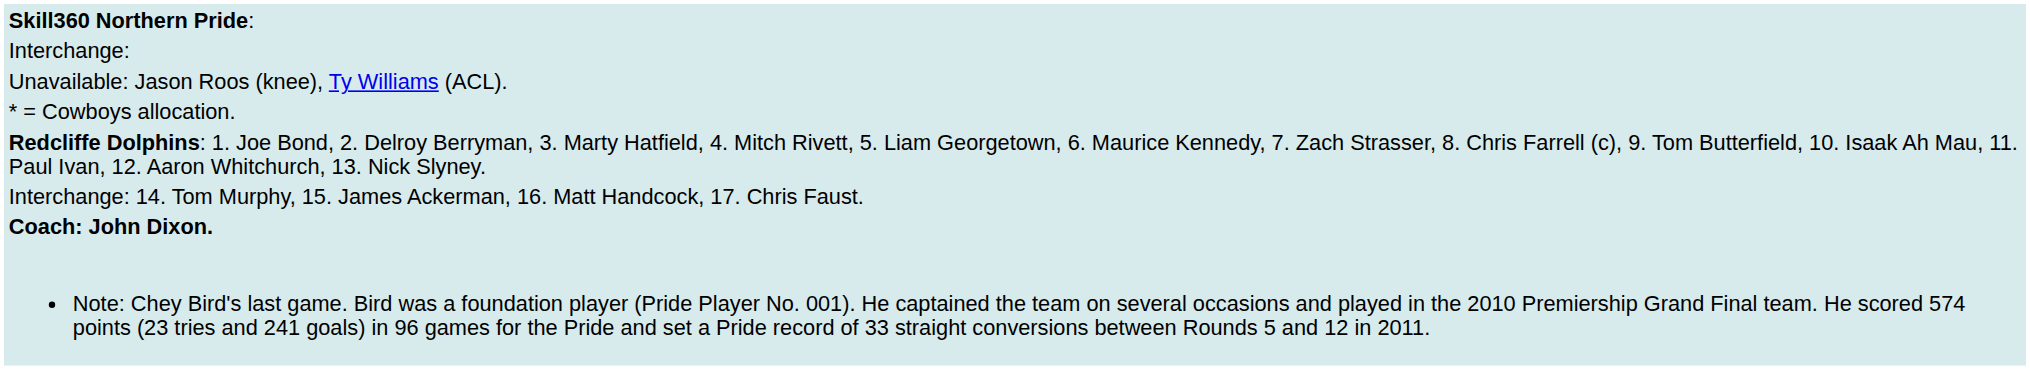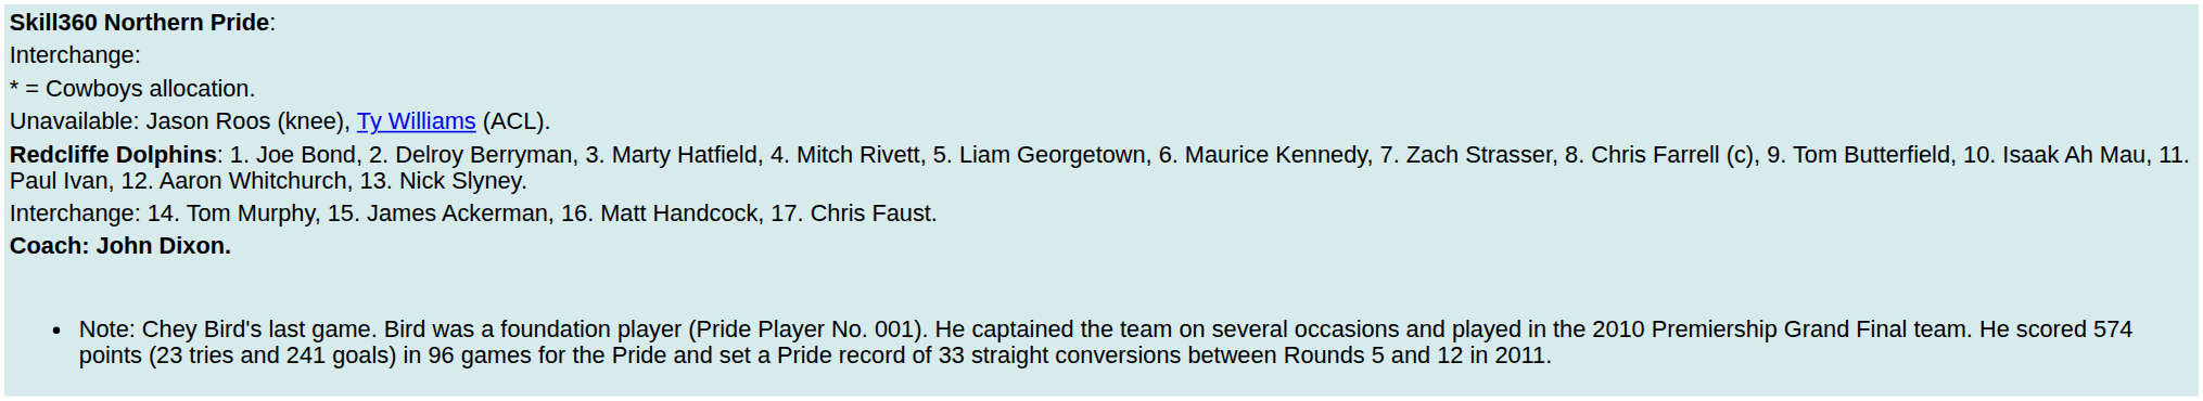row 3 | column 1: Unavailable: Jason Roos (knee), Ty Williams (ACL). -> * = Cowboys allocation.
row 4 | column 1: * = Cowboys allocation. -> Unavailable: Jason Roos (knee), Ty Williams (ACL).
